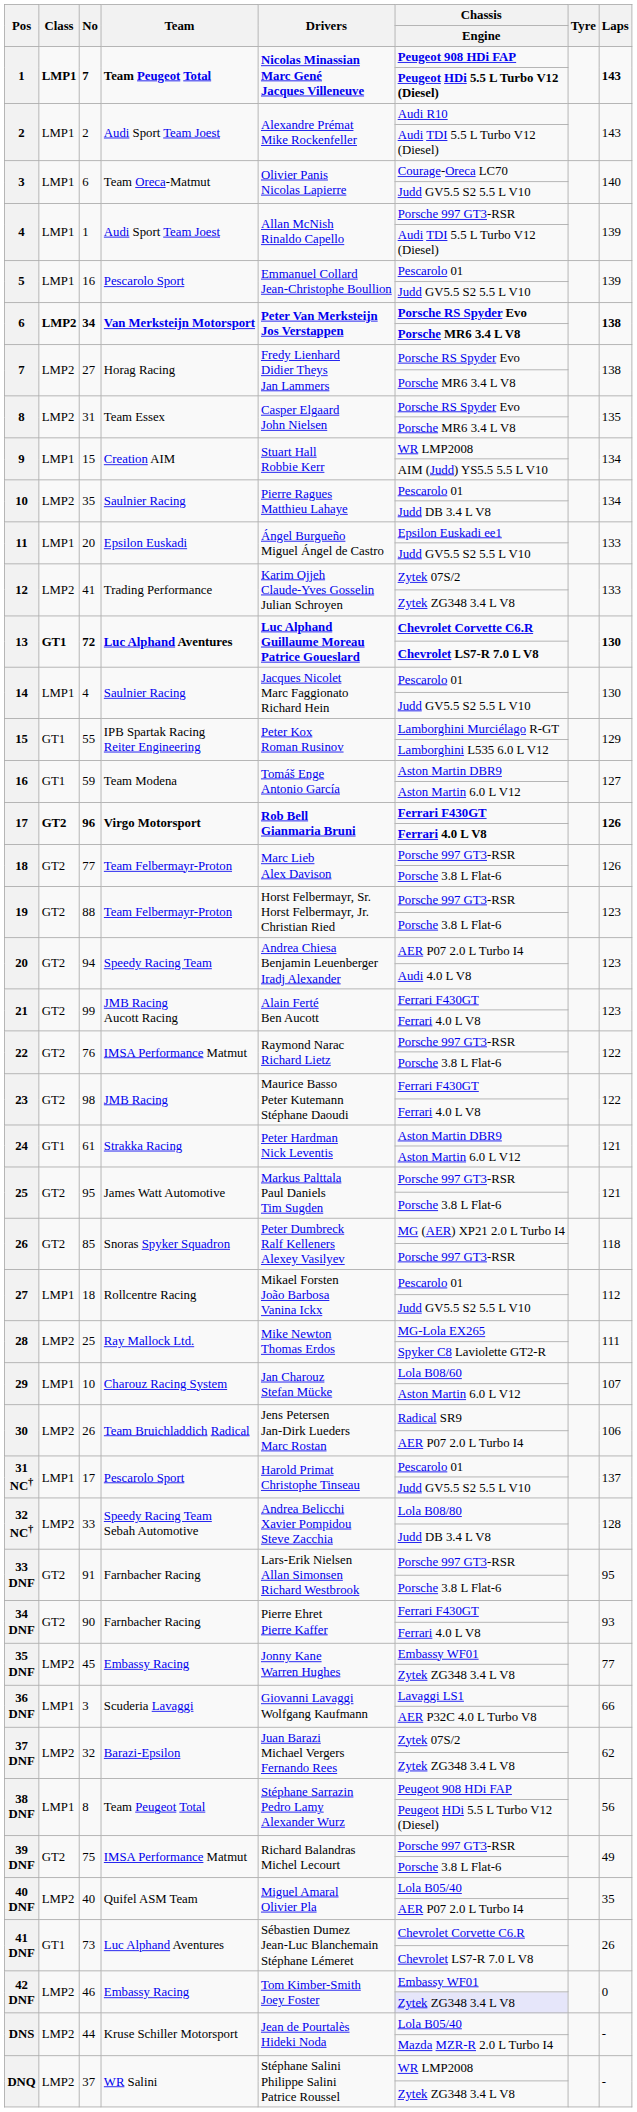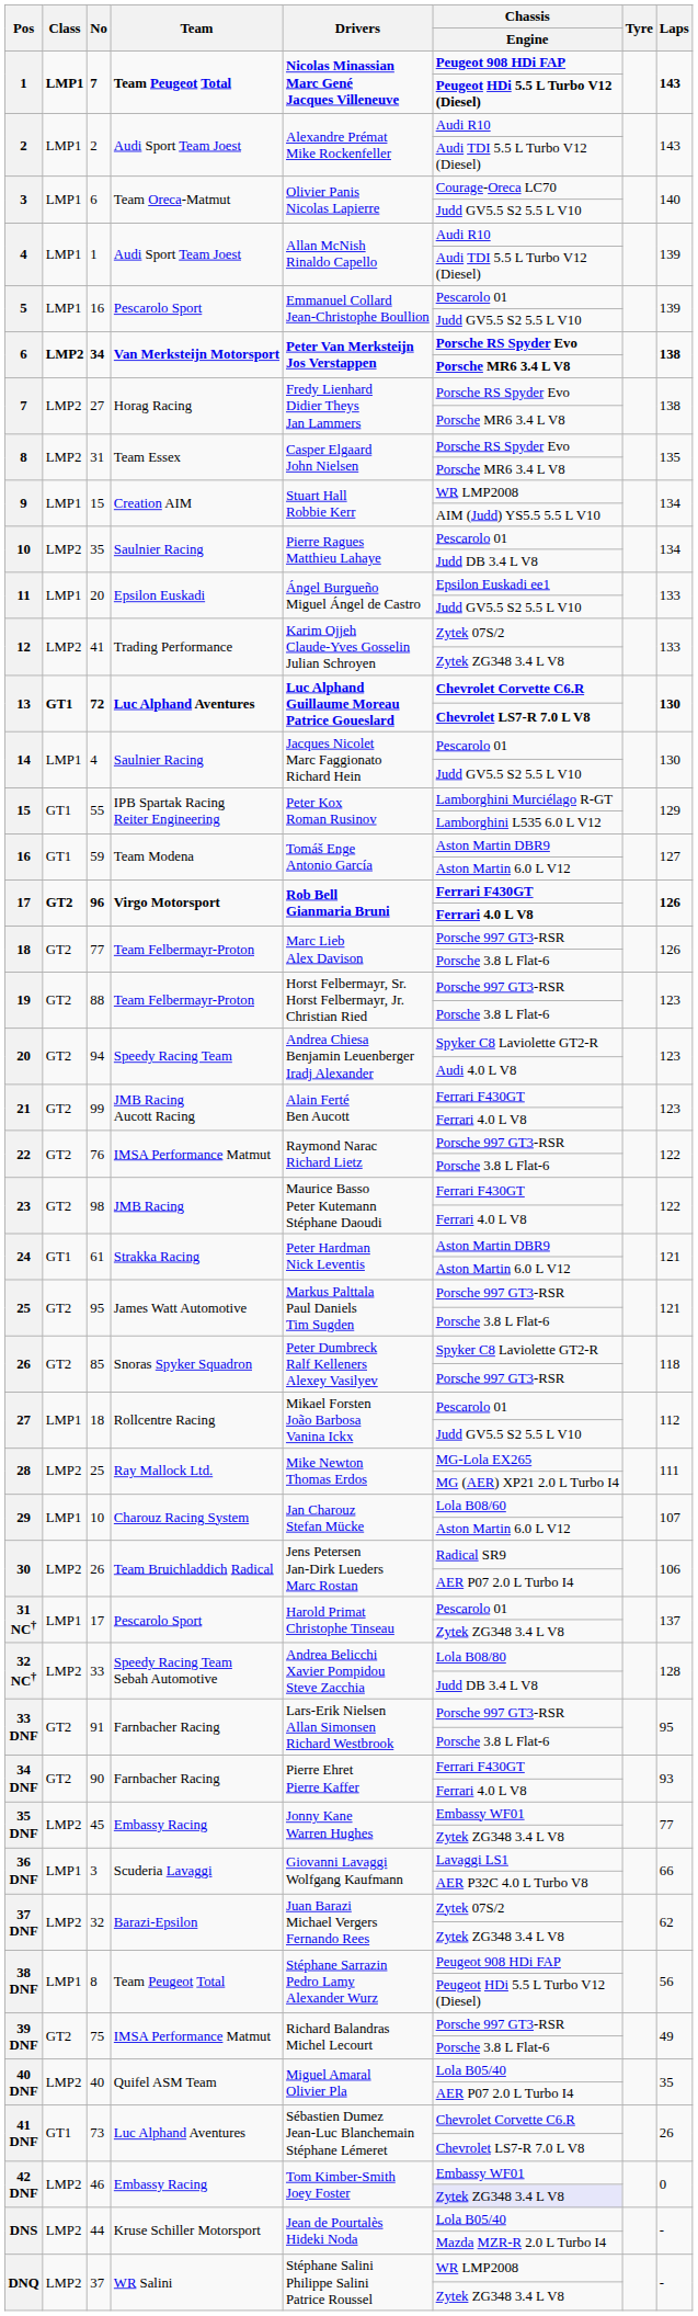row 9 | Chassis / Engine: Porsche 997 GT3-RSR -> Audi R10
row 41 | Chassis / Engine: AER P07 2.0 L Turbo I4 -> Spyker C8 Laviolette GT2-R
row 53 | Chassis / Engine: MG (AER) XP21 2.0 L Turbo I4 -> Spyker C8 Laviolette GT2-R
row 58 | Chassis / Engine: Spyker C8 Laviolette GT2-R -> MG (AER) XP21 2.0 L Turbo I4
row 64 | Chassis / Engine: Judd GV5.5 S2 5.5 L V10 -> Zytek ZG348 3.4 L V8
